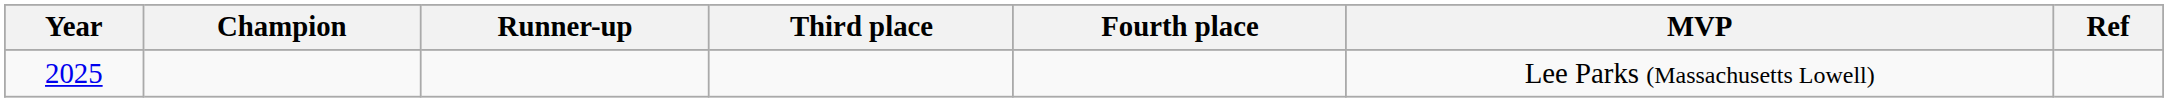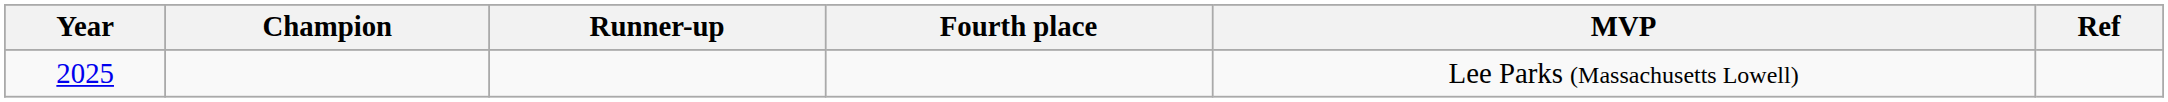- column: Third place
